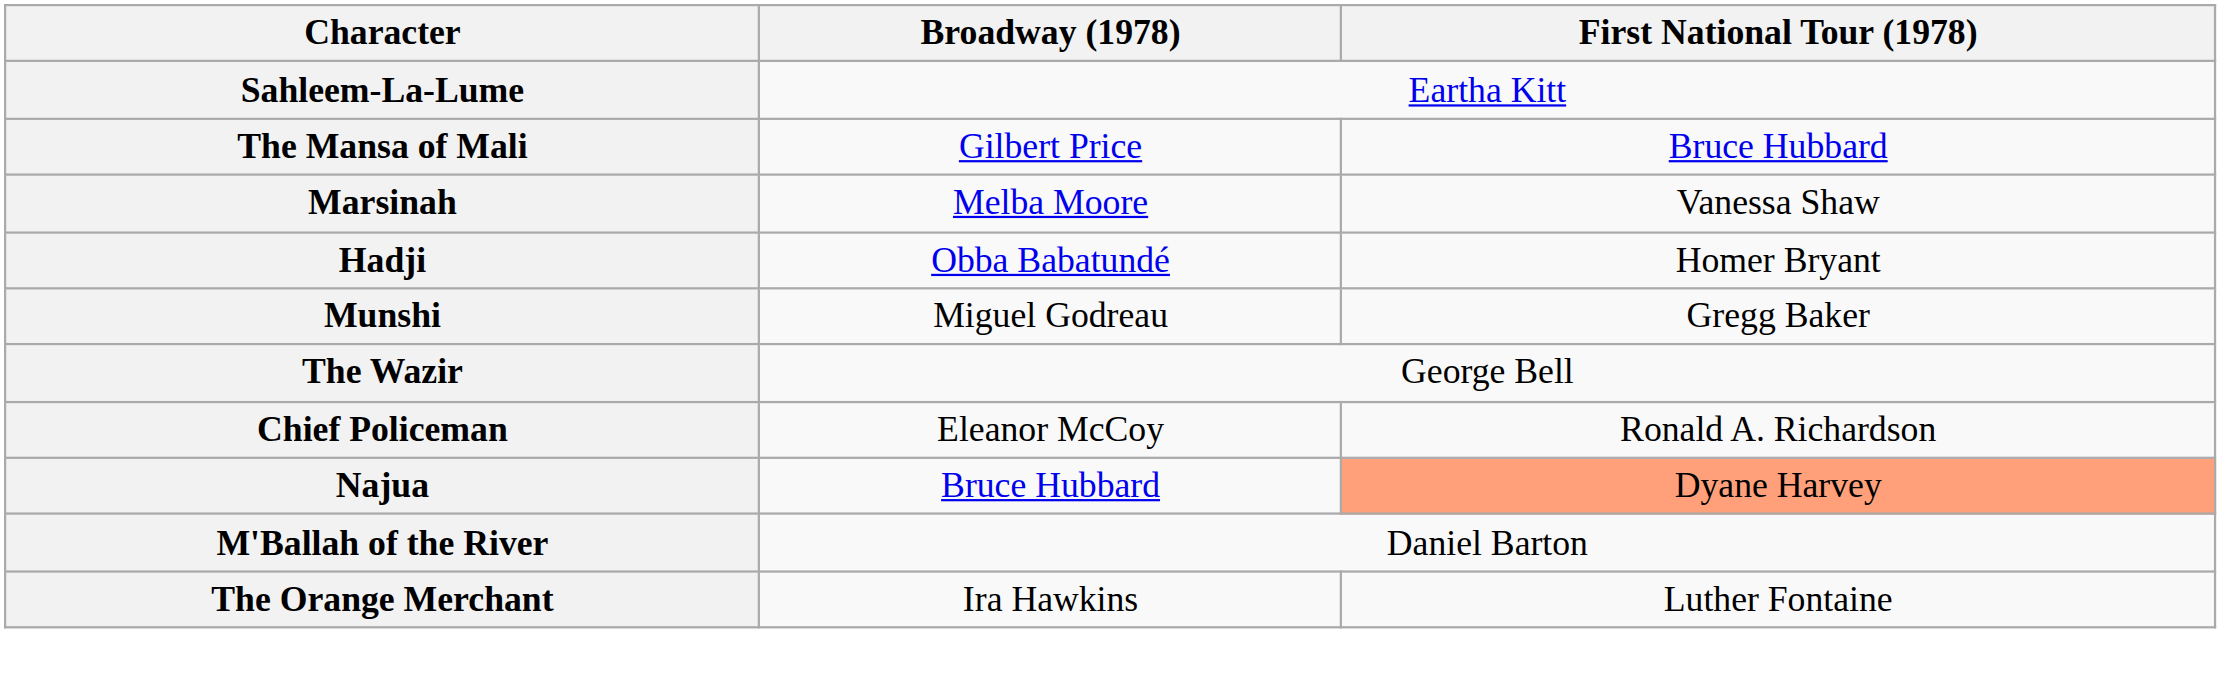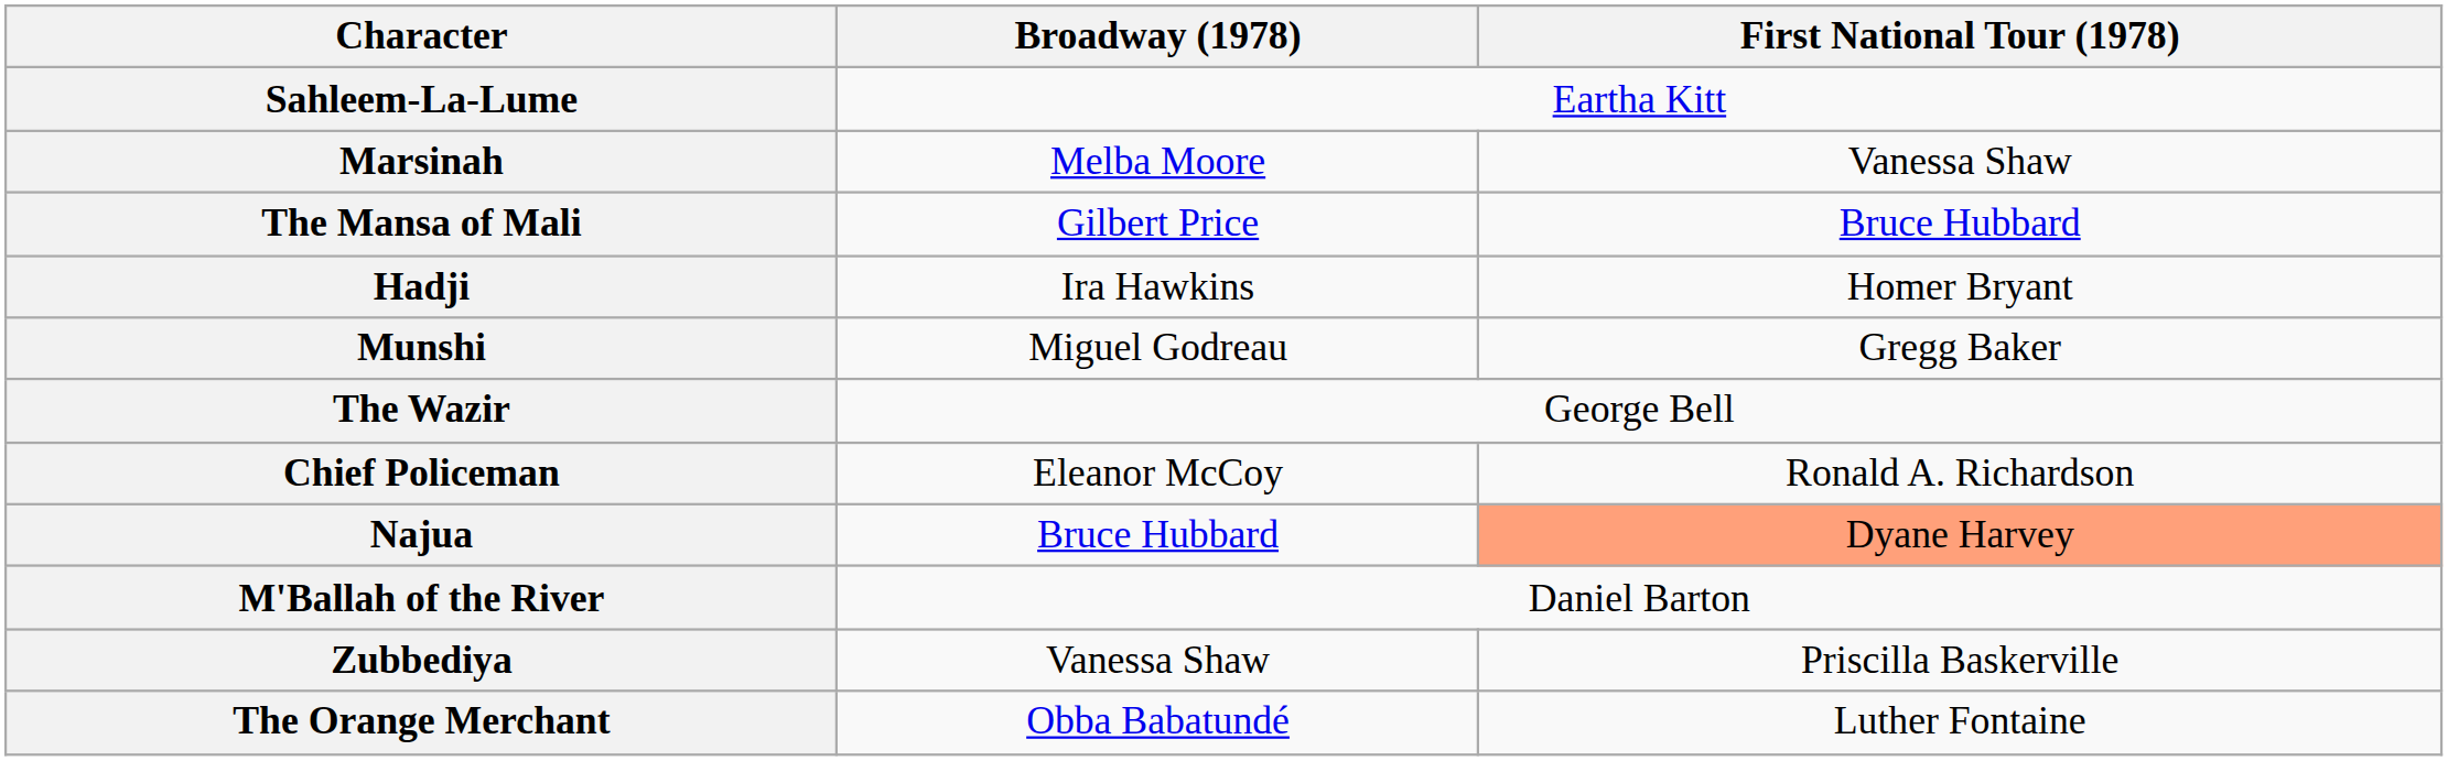rows swapped: Marsinah <-> The Mansa of Mali
Hadji | Broadway (1978): Obba Babatundé -> Ira Hawkins
+ row: Zubbediya | Vanessa Shaw | Priscilla Baskerville
The Orange Merchant | Broadway (1978): Ira Hawkins -> Obba Babatundé
